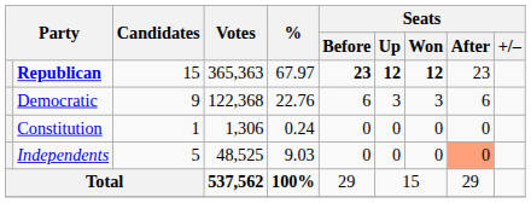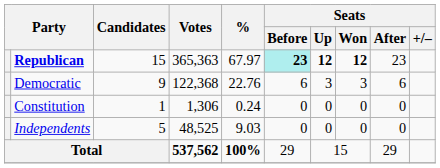Republican | Seats / Before: no background -> paleturquoise background
Independents | Seats / After: lightsalmon background -> no background
